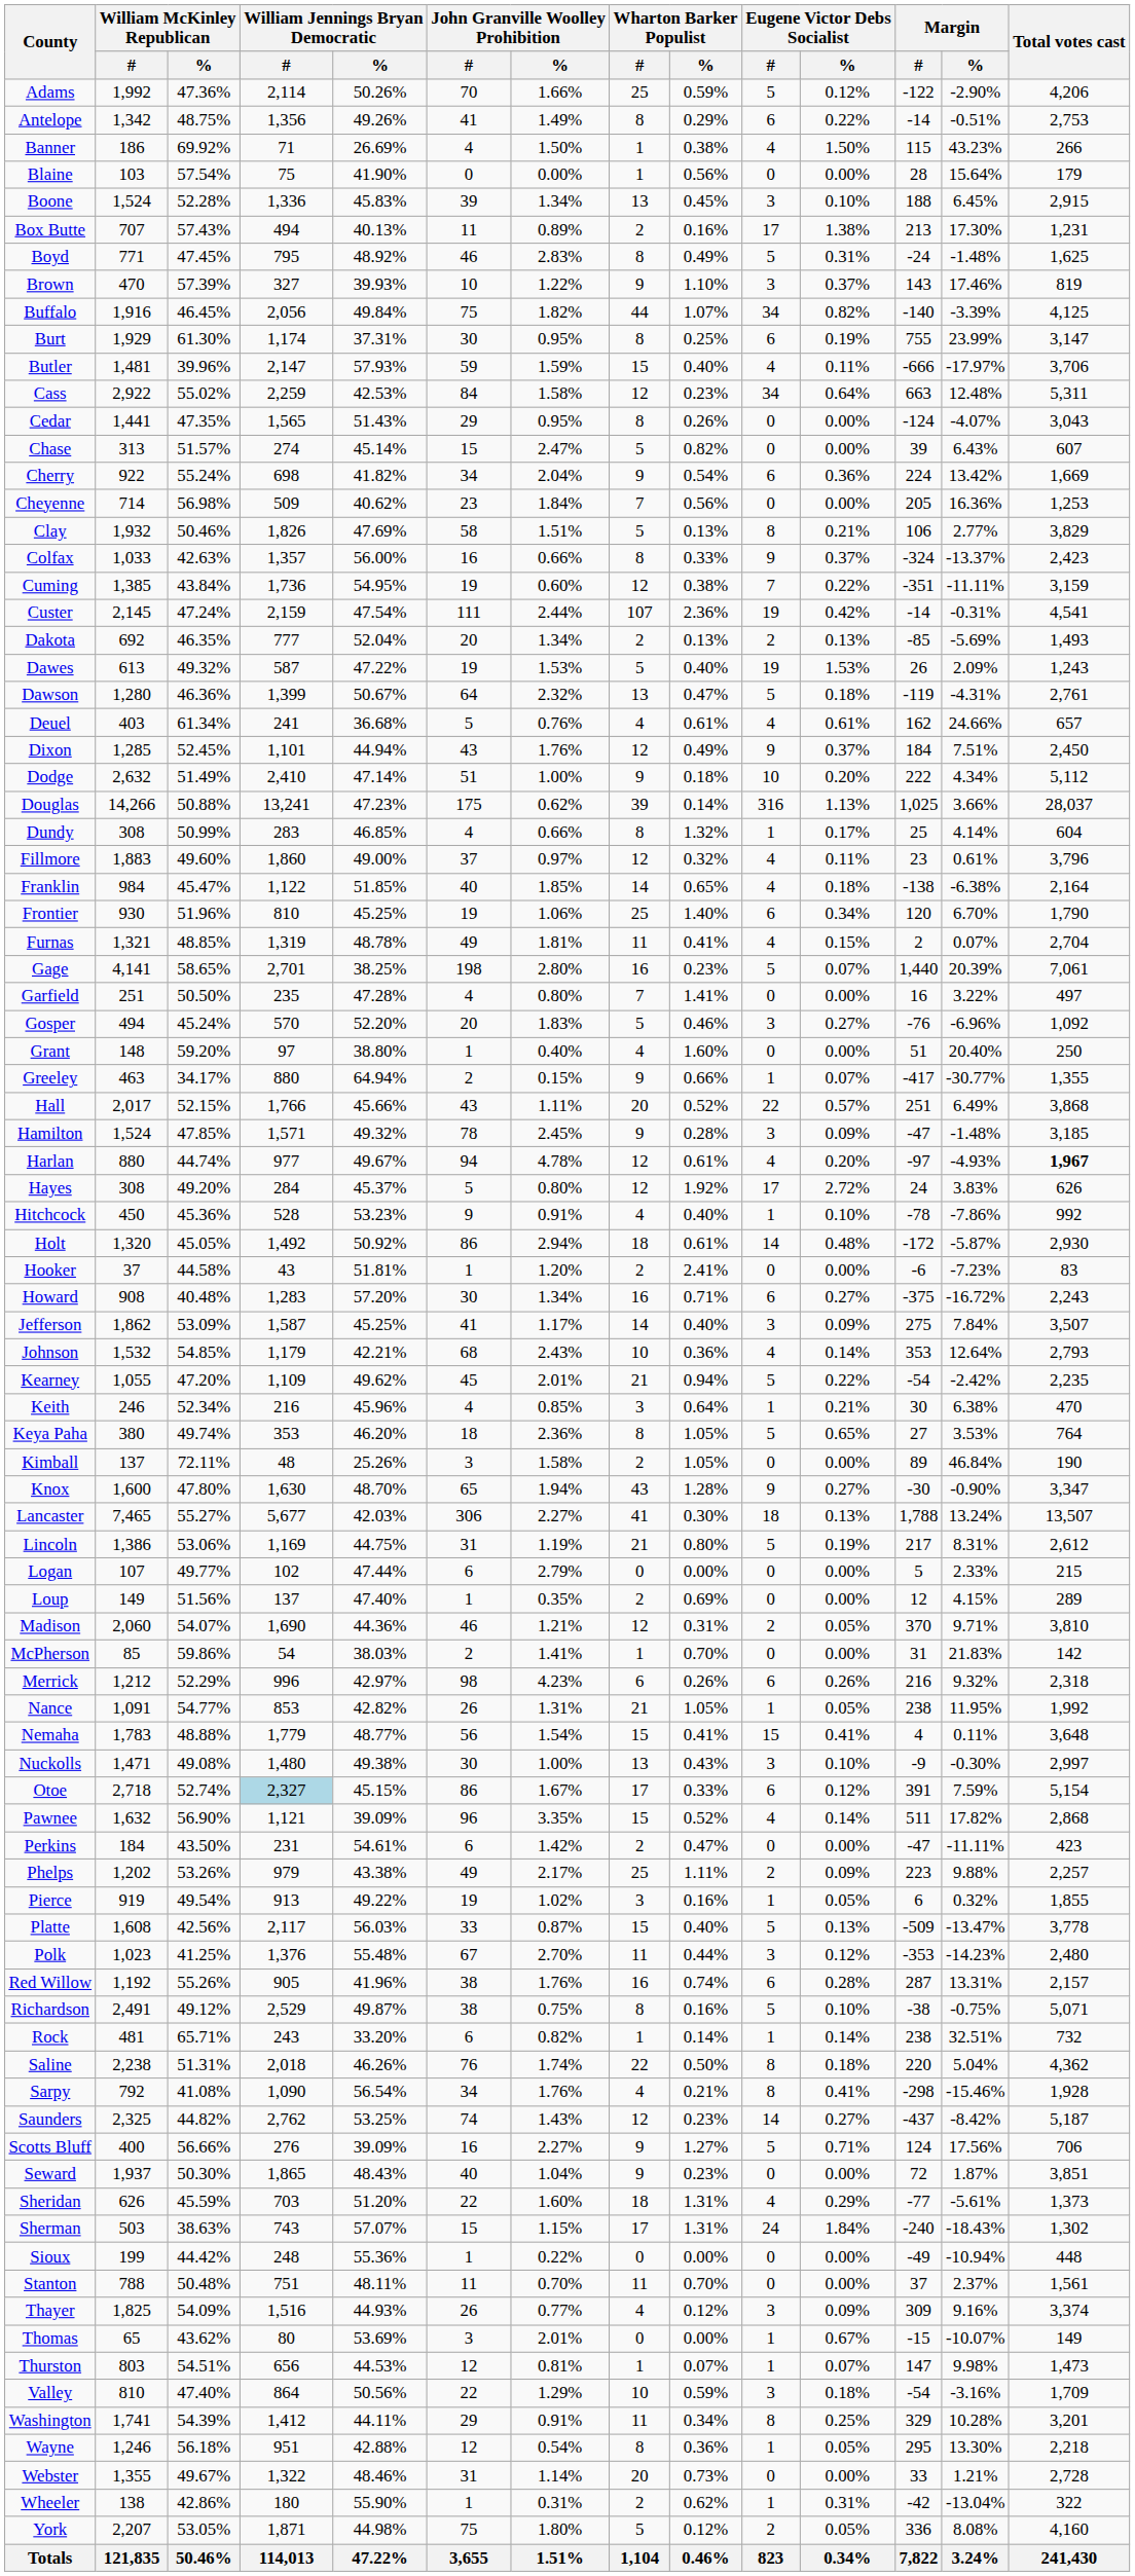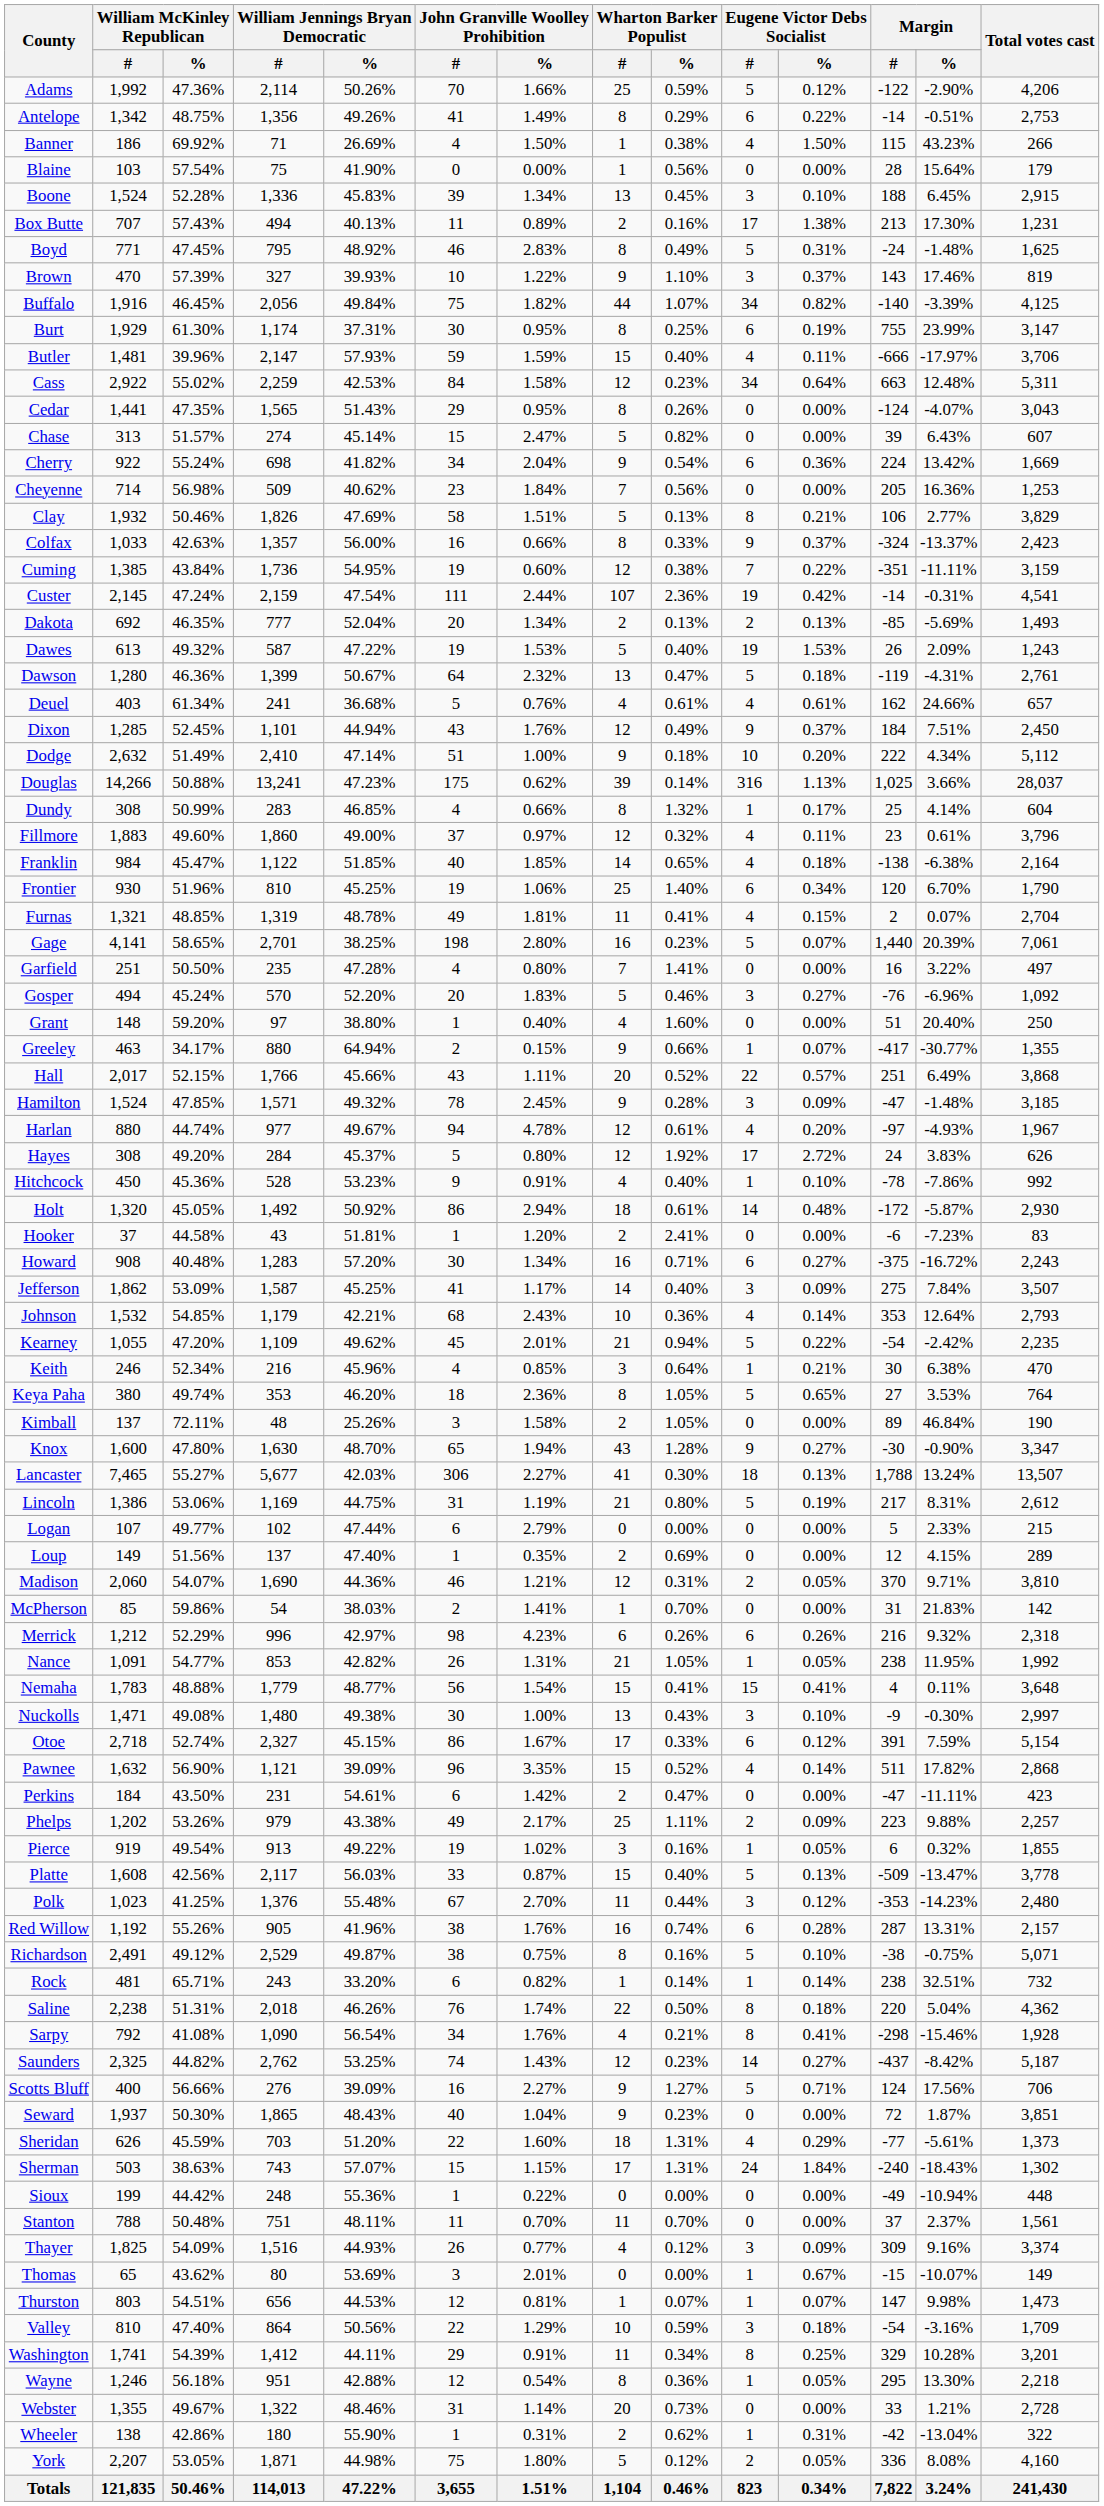Harlan | Total votes cast: bold -> normal
Otoe | William Jennings Bryan Democratic / #: lightblue background -> no background
